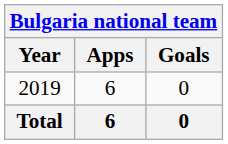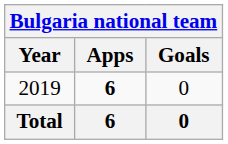2019 | Apps: normal -> bold
